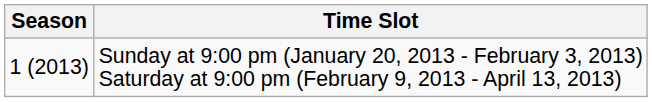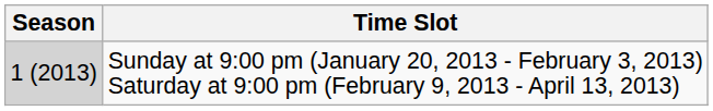row 2 | Season: no background -> lightgrey background
